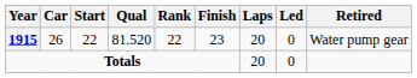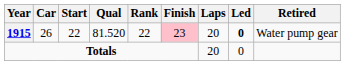1915 | Finish: no background -> pink background
1915 | Led: normal -> bold
